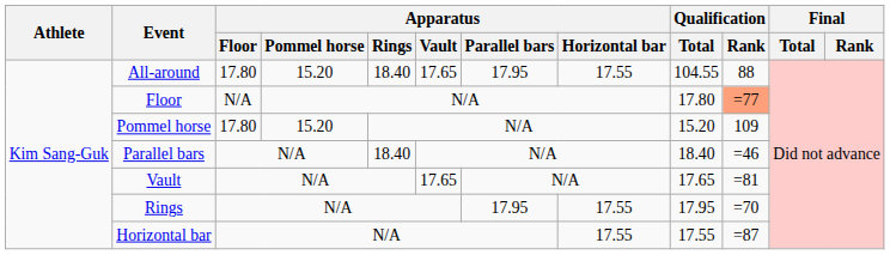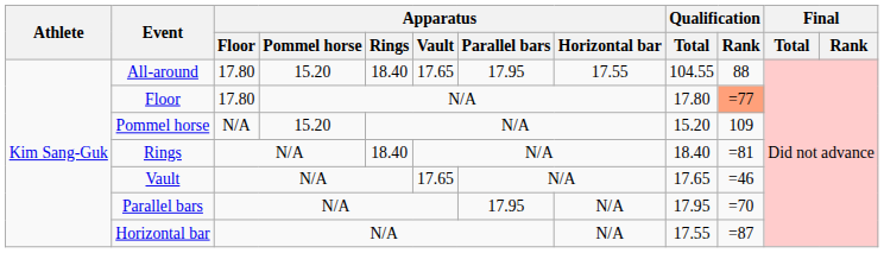row 4 | Apparatus / Floor: N/A -> 17.80
row 5 | Apparatus / Floor: 17.80 -> N/A
row 6 | Event: Parallel bars -> Rings
row 6 | Qualification / Rank: =46 -> =81
row 7 | Qualification / Rank: =81 -> =46
row 8 | Event: Rings -> Parallel bars
row 8 | Apparatus / Horizontal bar: 17.55 -> N/A
row 9 | Apparatus / Horizontal bar: 17.55 -> N/A
